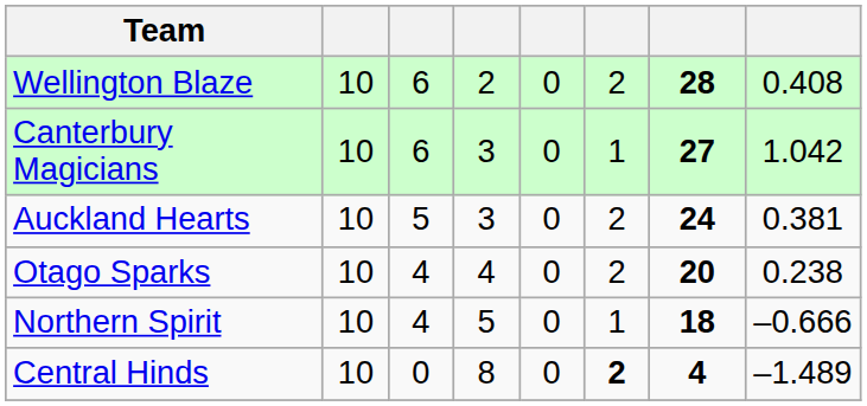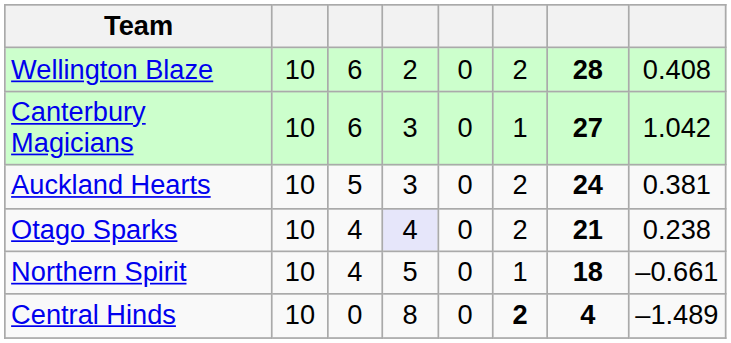Otago Sparks | column 4: no background -> lavender background
Otago Sparks | column 7: 20 -> 21
Northern Spirit | column 8: –0.666 -> –0.661
